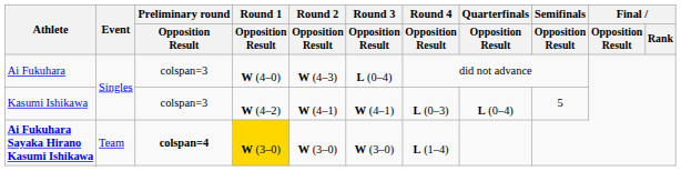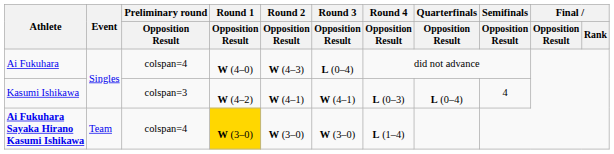Ai Fukuhara | Preliminary round / Opposition Result: colspan=3 -> colspan=4
Kasumi Ishikawa | Semifinals / Opposition Result: 5 -> 4
Ai Fukuhara Sayaka Hirano Kasumi Ishikawa | Preliminary round / Opposition Result: bold -> normal
